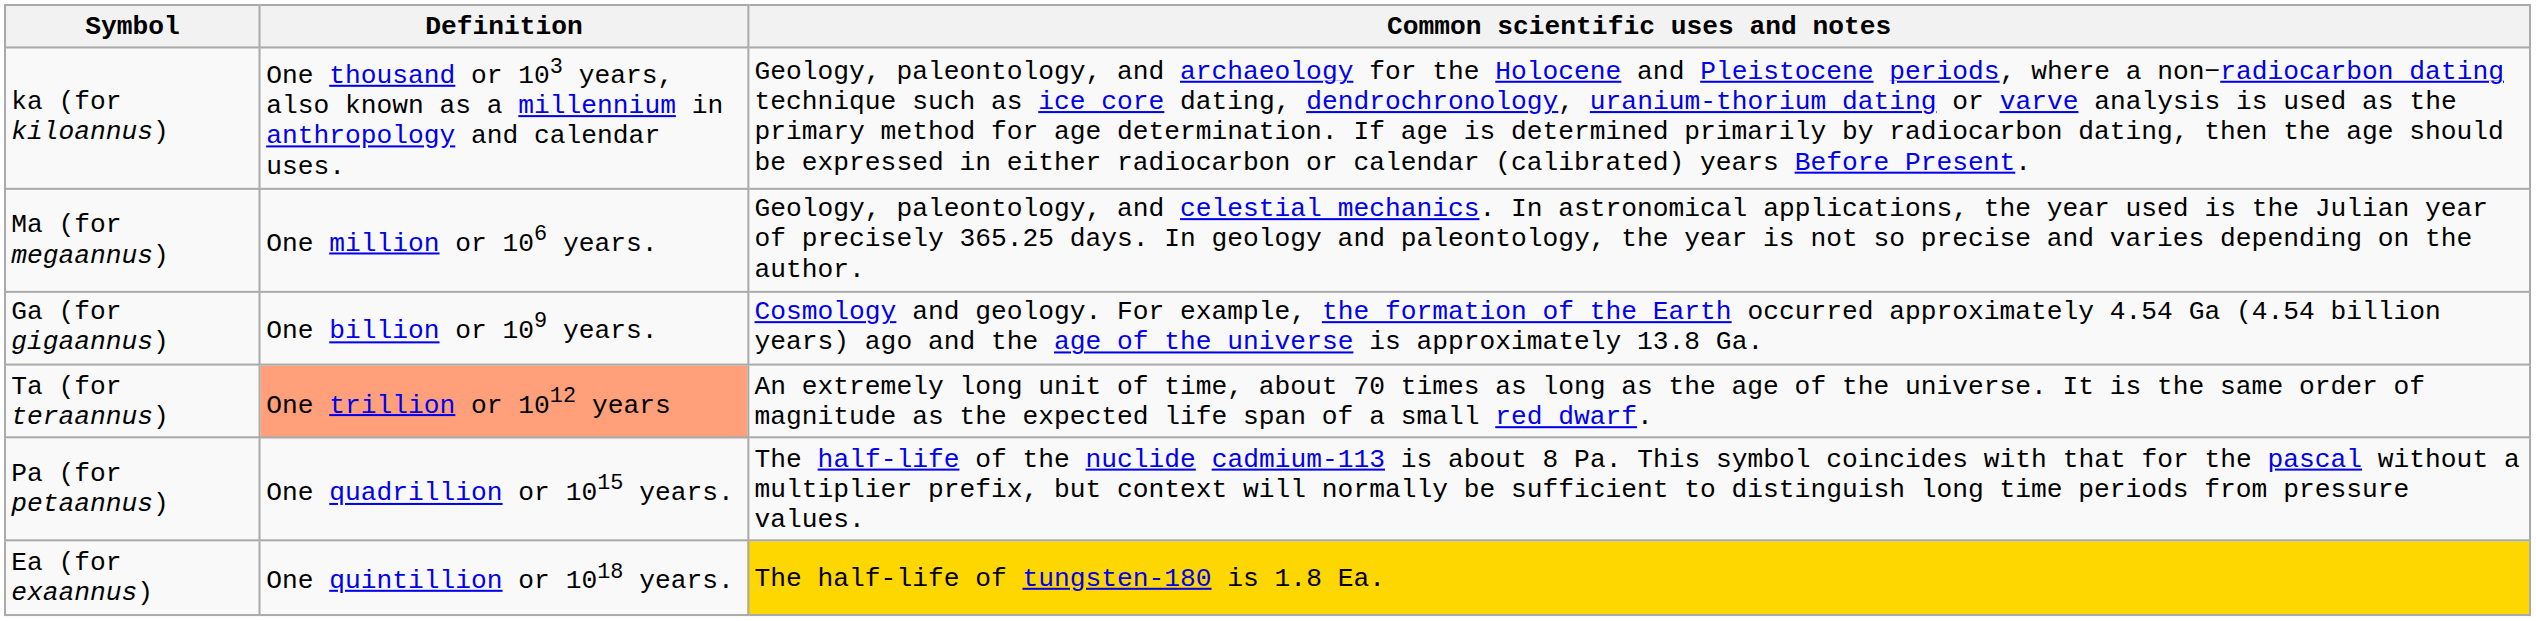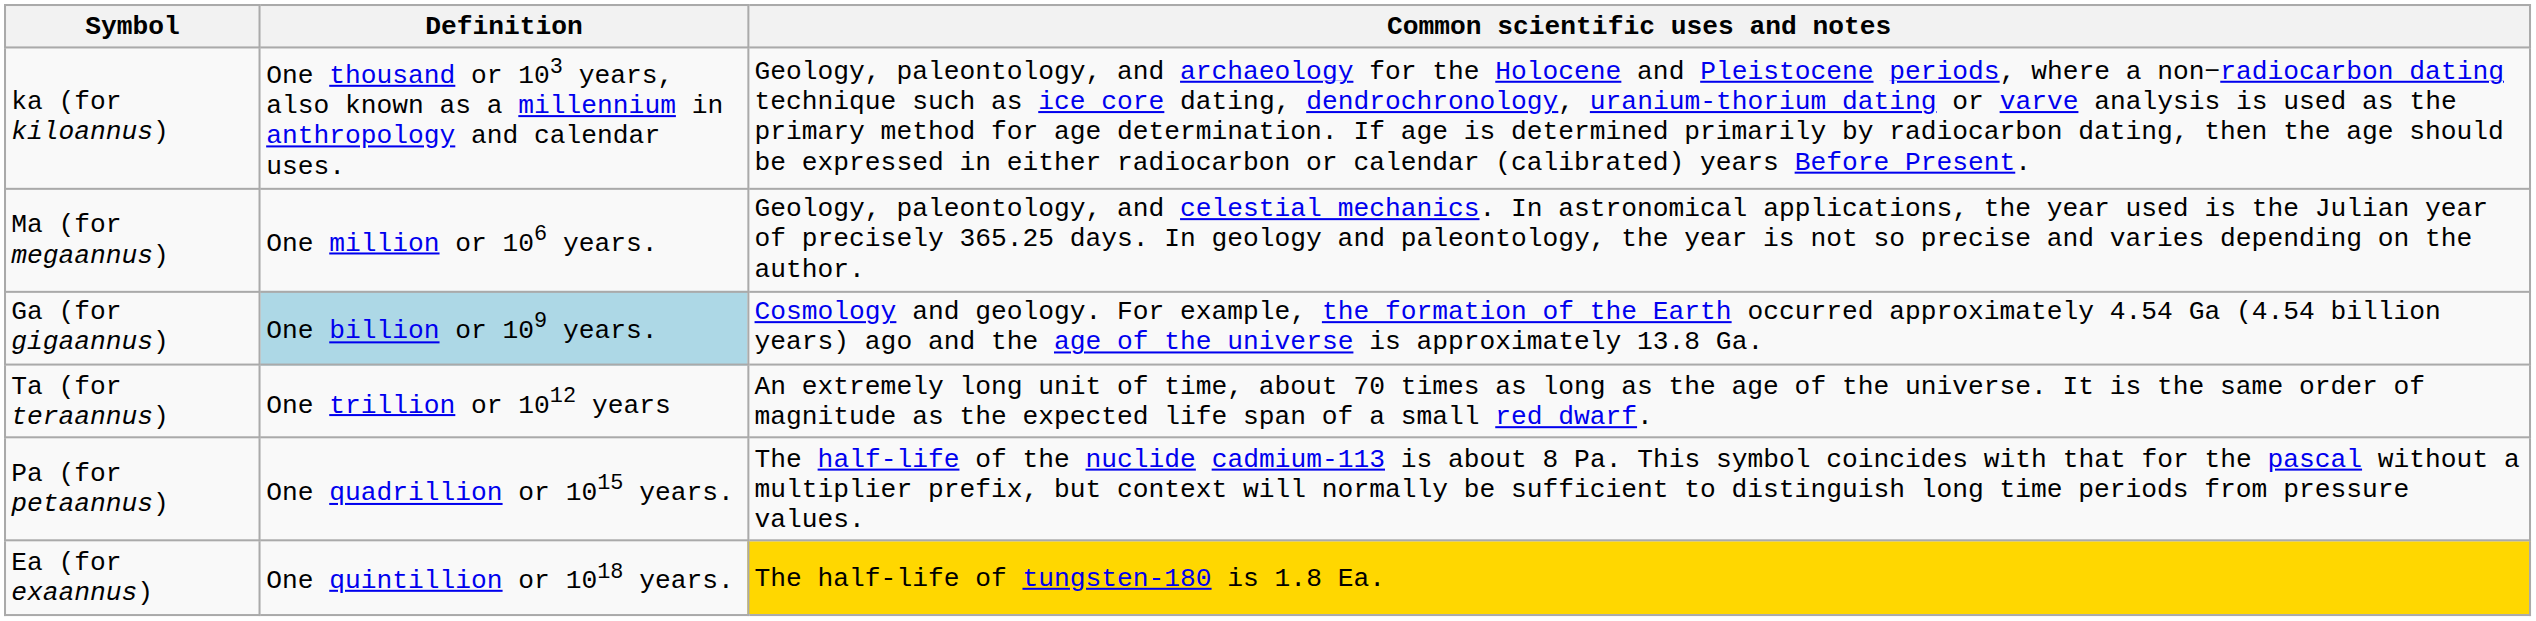Ga (for gigaannus) | Definition: no background -> lightblue background
Ta (for teraannus) | Definition: lightsalmon background -> no background
